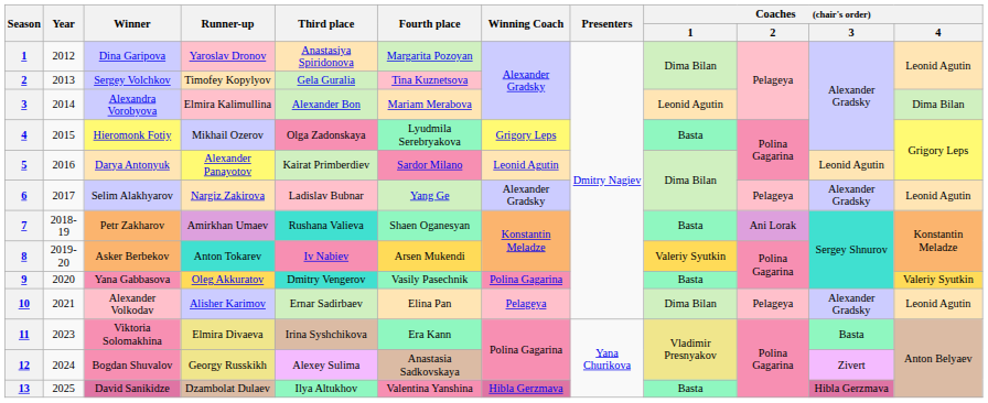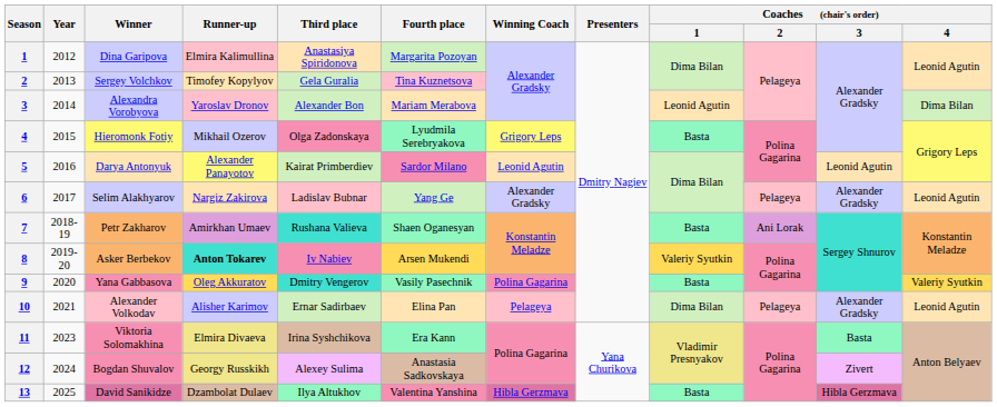Dina Garipova | Runner-up: Yaroslav Dronov -> Elmira Kalimullina
Alexandra Vorobyova | Runner-up: Elmira Kalimullina -> Yaroslav Dronov
Asker Berbekov | Runner-up: normal -> bold
